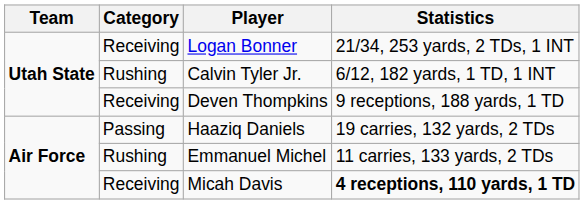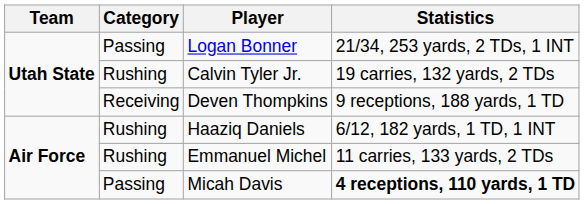Logan Bonner | Category: Receiving -> Passing
Calvin Tyler Jr. | Statistics: 6/12, 182 yards, 1 TD, 1 INT -> 19 carries, 132 yards, 2 TDs
Haaziq Daniels | Category: Passing -> Rushing
Haaziq Daniels | Statistics: 19 carries, 132 yards, 2 TDs -> 6/12, 182 yards, 1 TD, 1 INT
Micah Davis | Category: Receiving -> Passing
